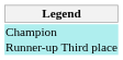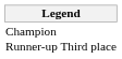row 2 | column 1: paleturquoise background -> no background
